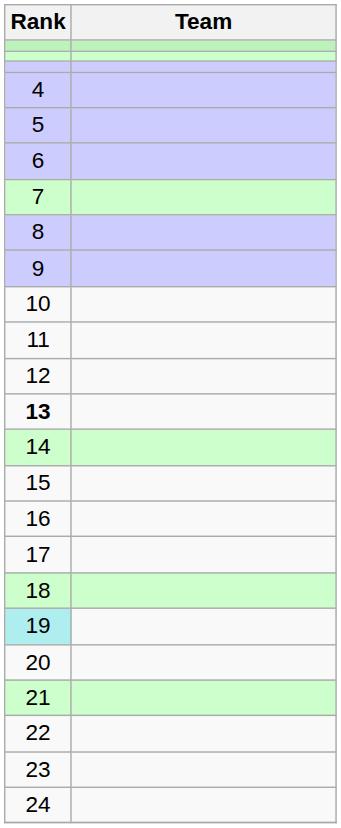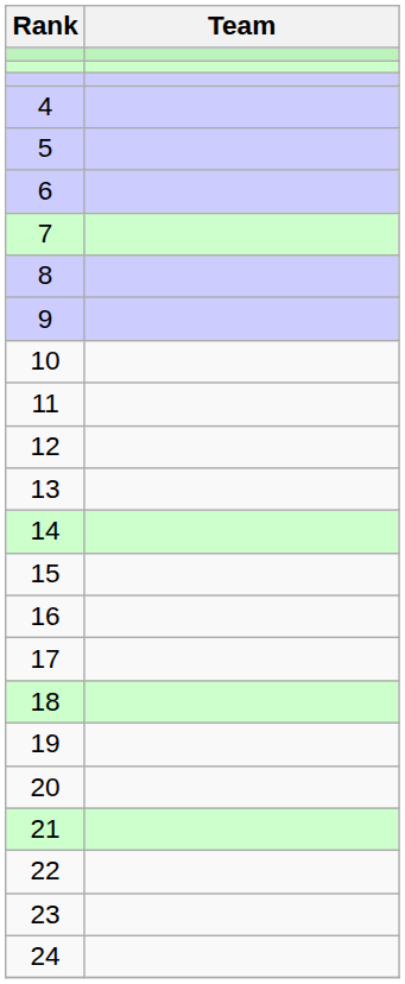row 14 | Rank: bold -> normal
row 20 | Rank: paleturquoise background -> no background
